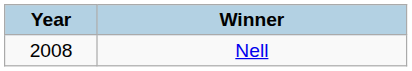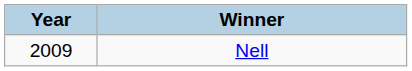Nell | Year: 2008 -> 2009
